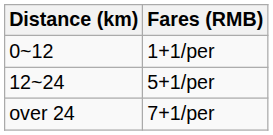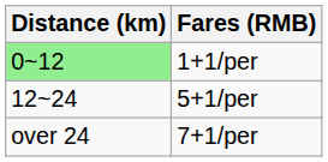1+1/per | Distance (km): no background -> lightgreen background
